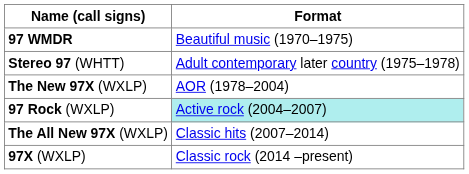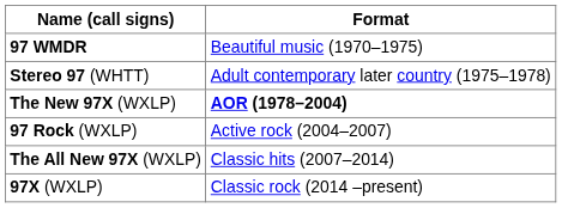The New 97X (WXLP) | Format: normal -> bold
97 Rock (WXLP) | Format: paleturquoise background -> no background
